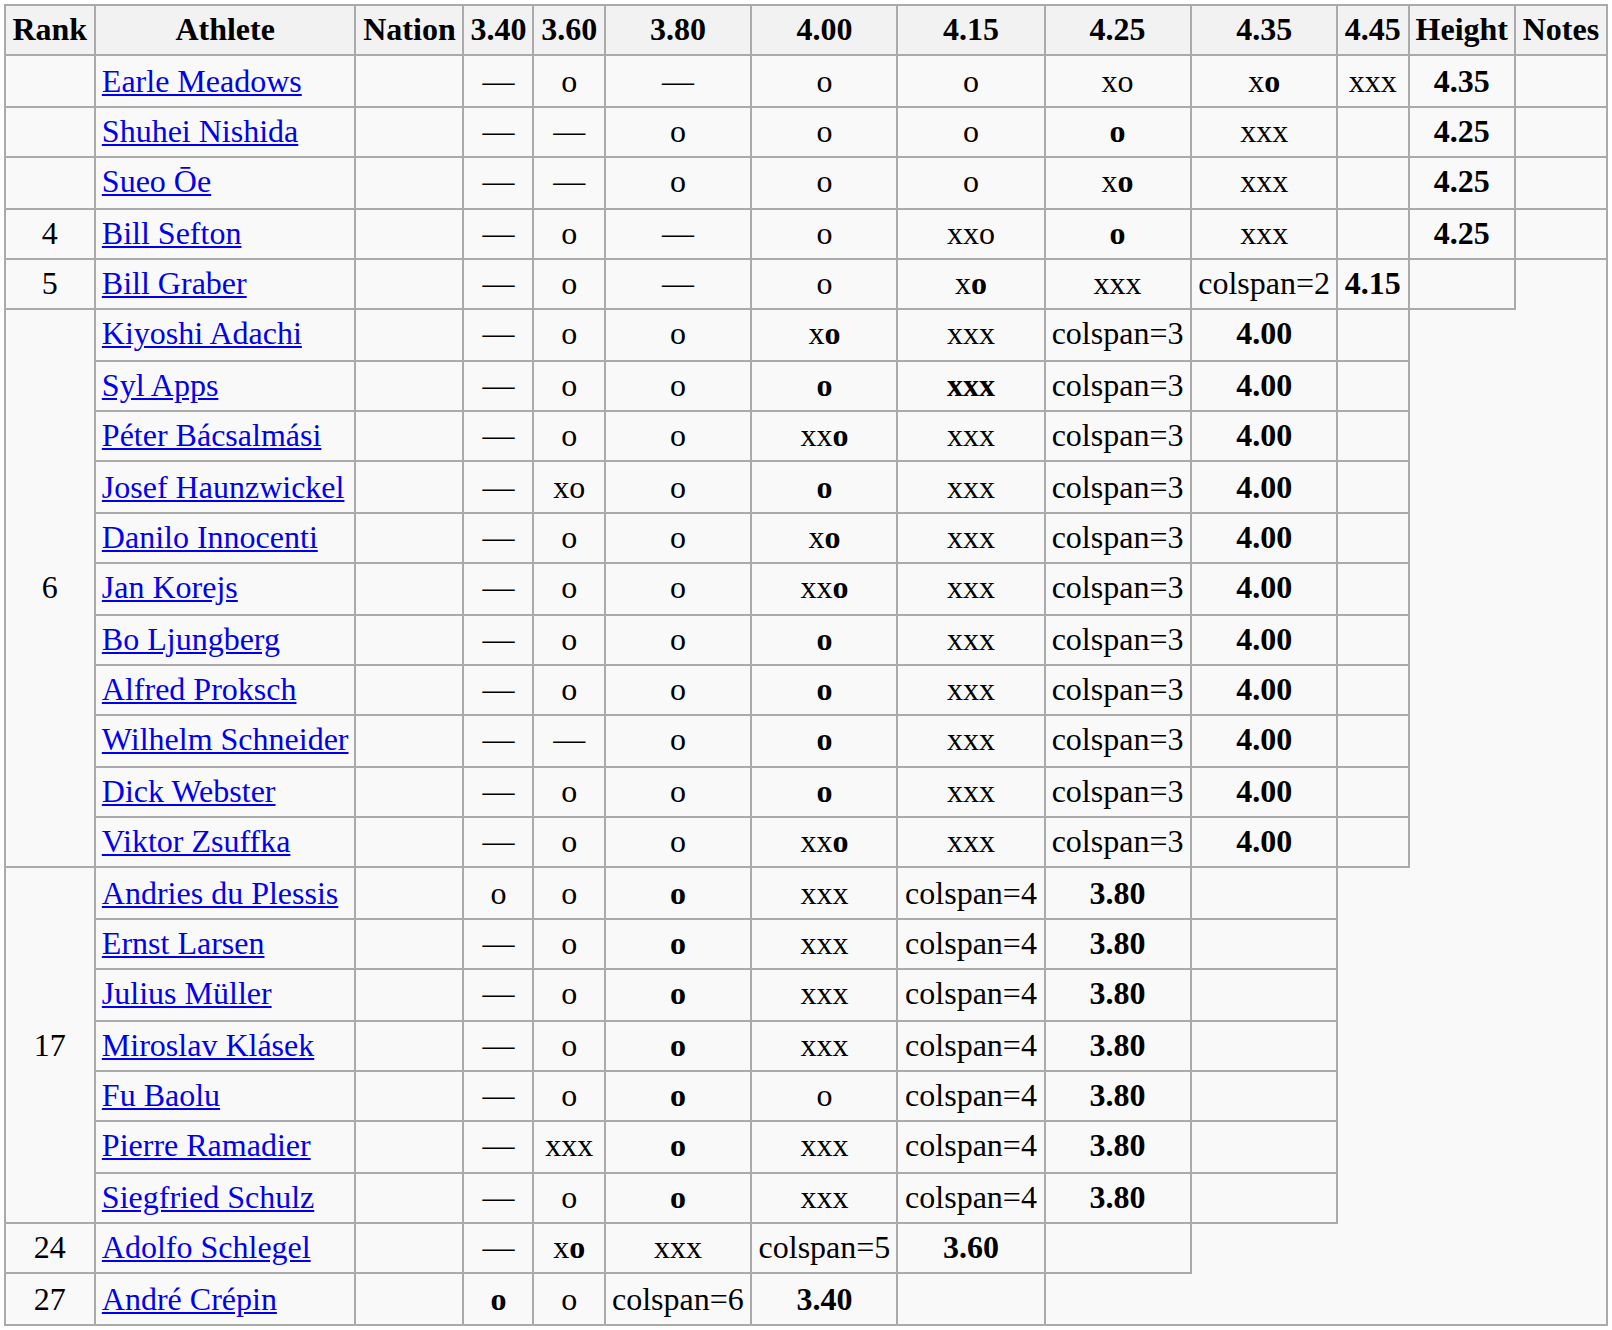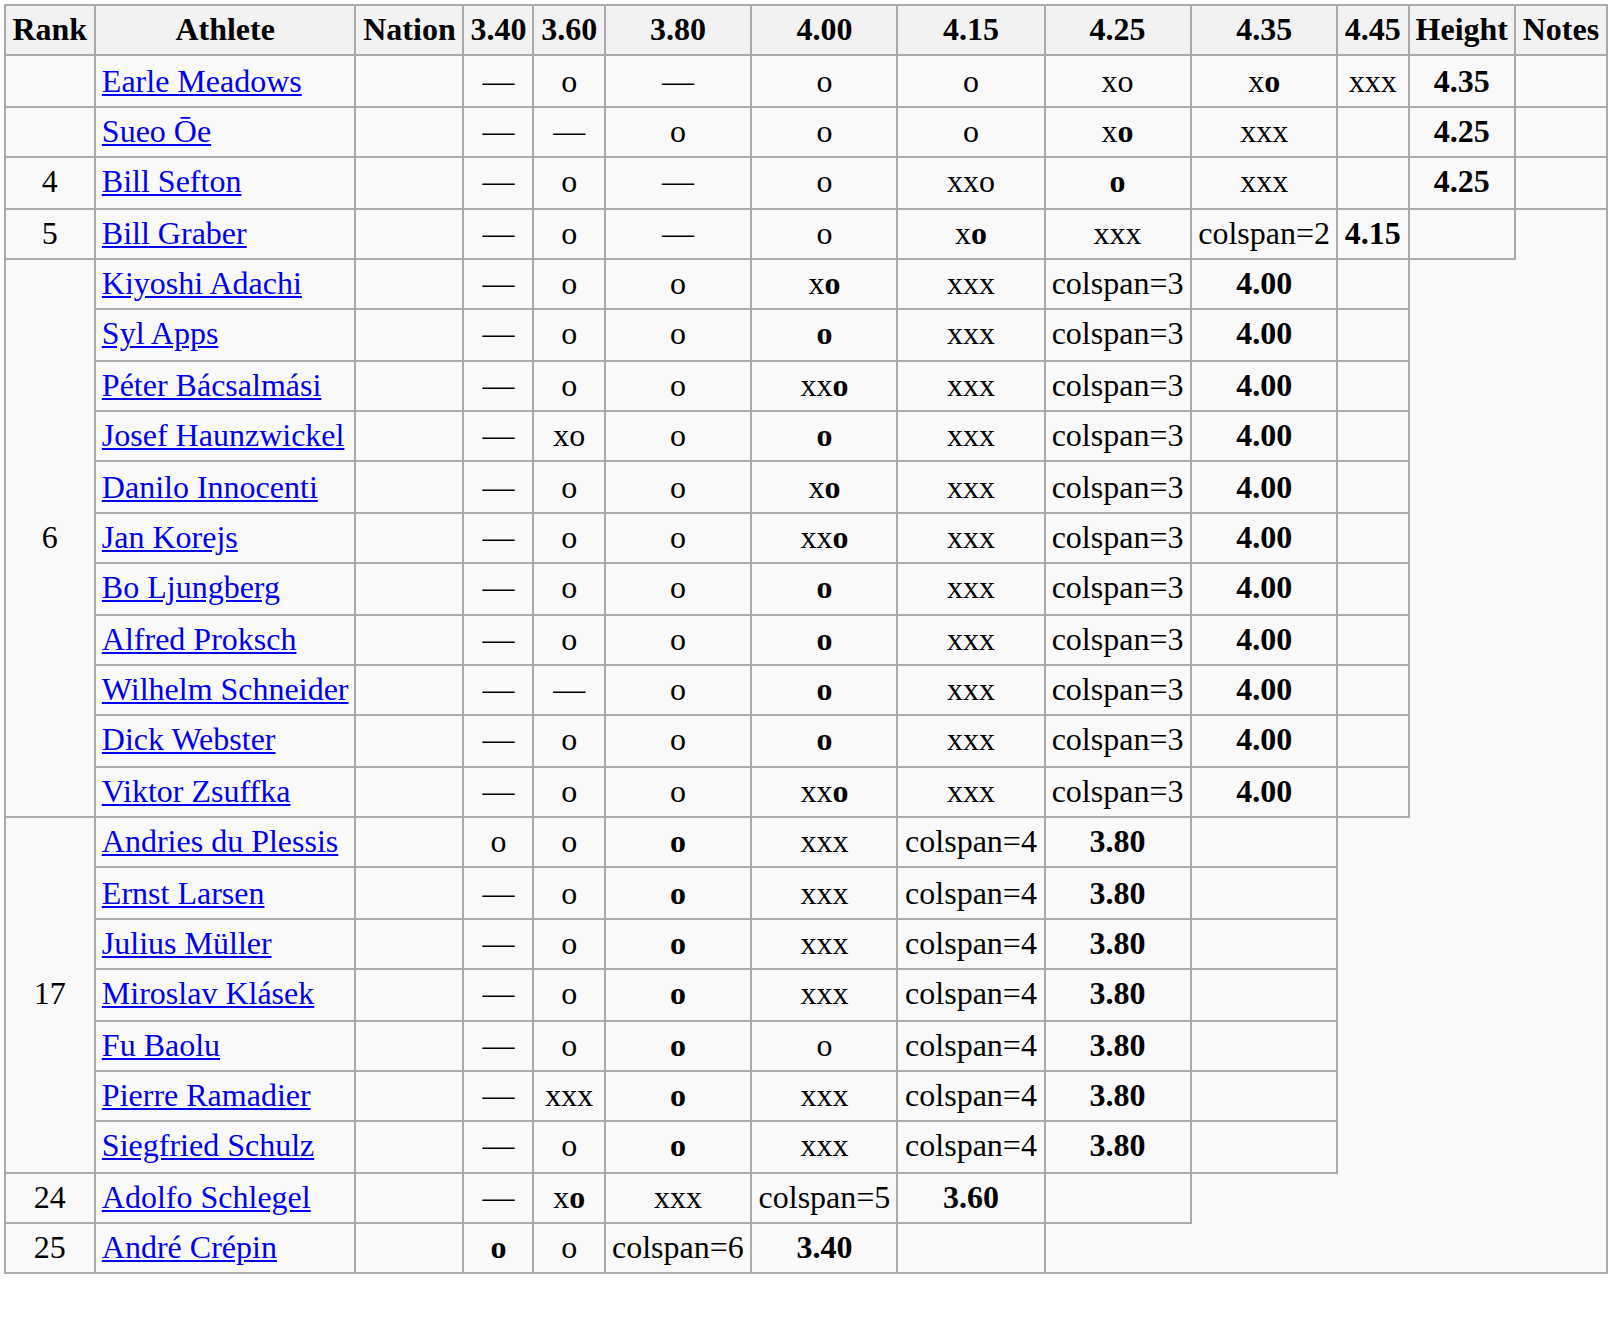- row: Shuhei Nishida | — | — | o | o | o | o | xxx | 4.25
Syl Apps | 4.15: bold -> normal
André Crépin | Rank: 27 -> 25
